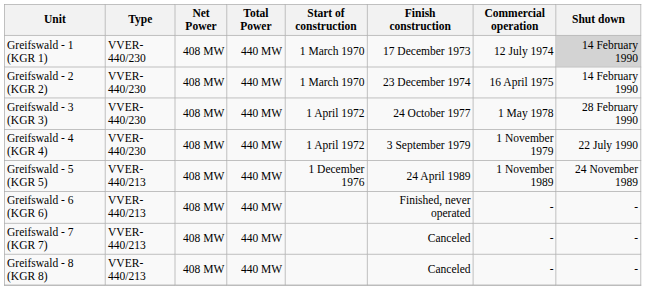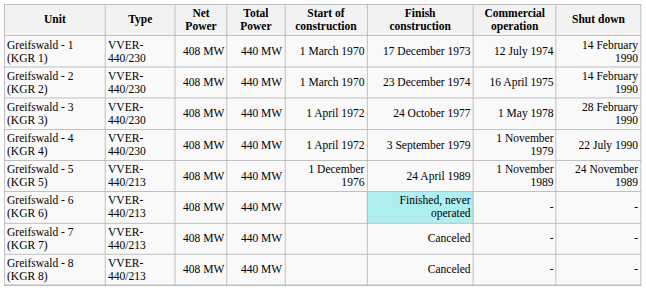Greifswald - 1 (KGR 1) | Shut down: lightgrey background -> no background
Greifswald - 6 (KGR 6) | Finish construction: no background -> paleturquoise background
